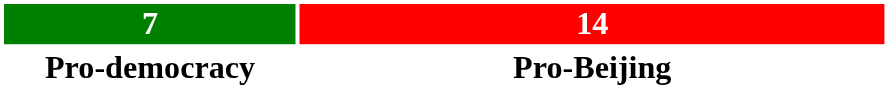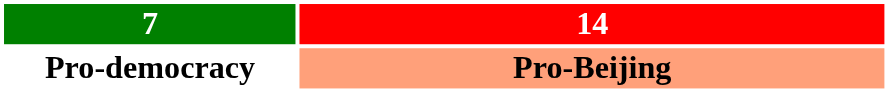Pro-democracy | 14: no background -> lightsalmon background
